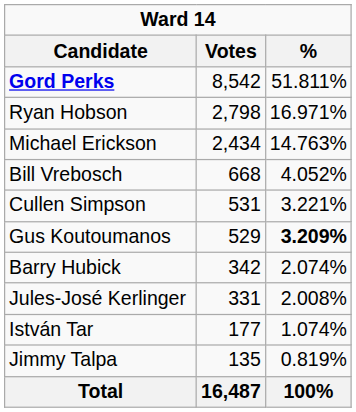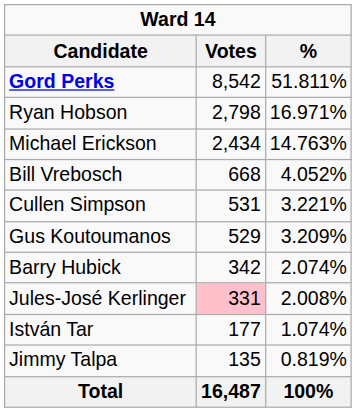Gus Koutoumanos | %: bold -> normal
Jules-José Kerlinger | Votes: no background -> pink background
